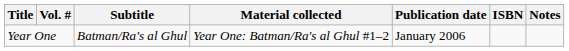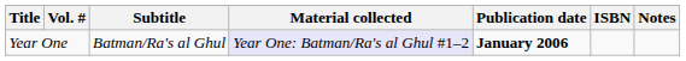Year One | Material collected: no background -> lavender background
Year One | Publication date: normal -> bold
